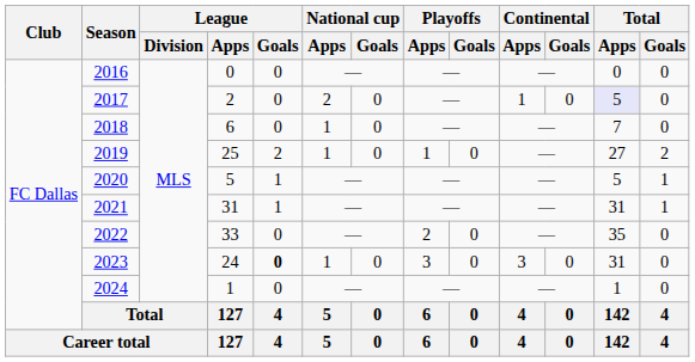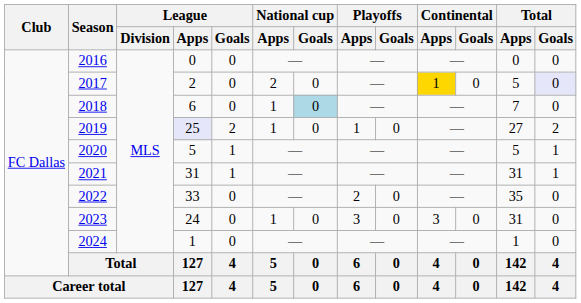2017 | Continental / Apps: no background -> gold background
2017 | Total / Apps: lavender background -> no background
2017 | Total / Goals: no background -> lavender background
2018 | National cup / Goals: no background -> lightblue background
2019 | League / Apps: no background -> lavender background
2023 | League / Goals: bold -> normal
